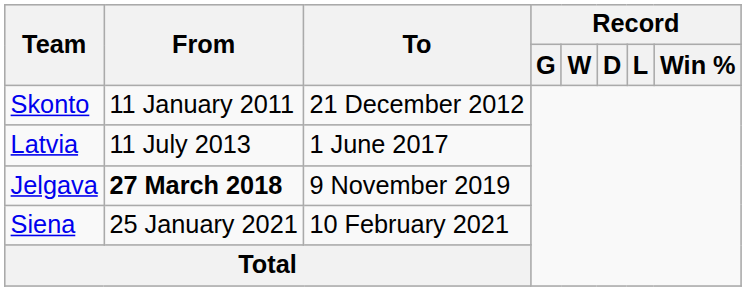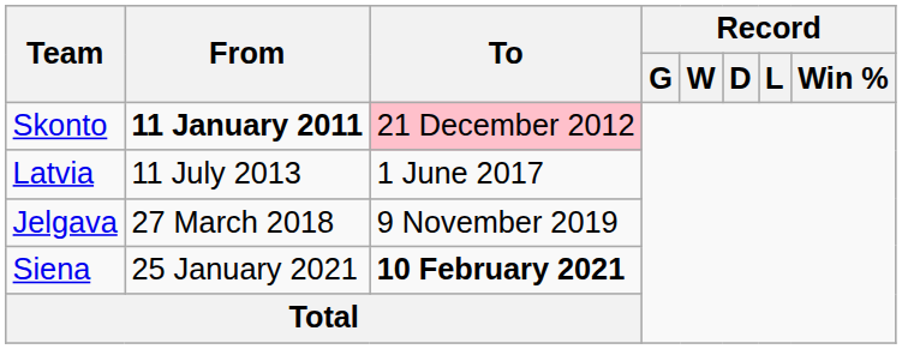Skonto | From: normal -> bold
Skonto | To: no background -> pink background
Jelgava | From: bold -> normal
Siena | To: normal -> bold
